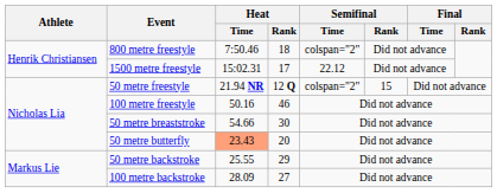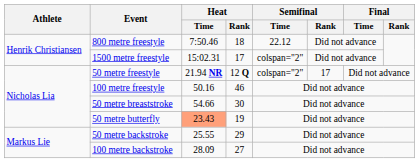800 metre freestyle | Semifinal / Time: colspan="2" -> 22.12
1500 metre freestyle | Semifinal / Time: 22.12 -> colspan="2"
50 metre freestyle | Semifinal / Rank: 15 -> 17
50 metre butterfly | Heat / Rank: 20 -> 19
